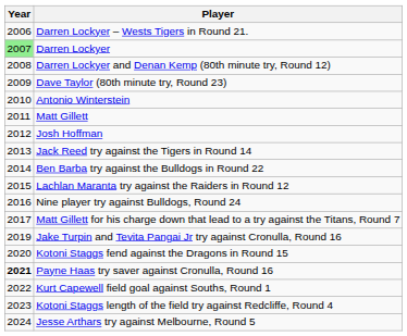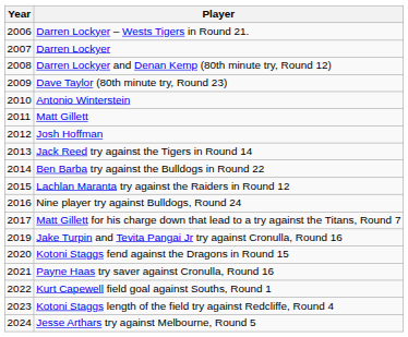Darren Lockyer | Year: lightgreen background -> no background
Payne Haas try saver against Cronulla, Round 16 | Year: bold -> normal
